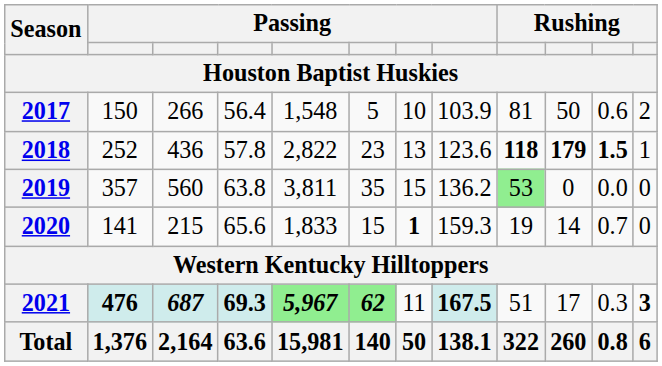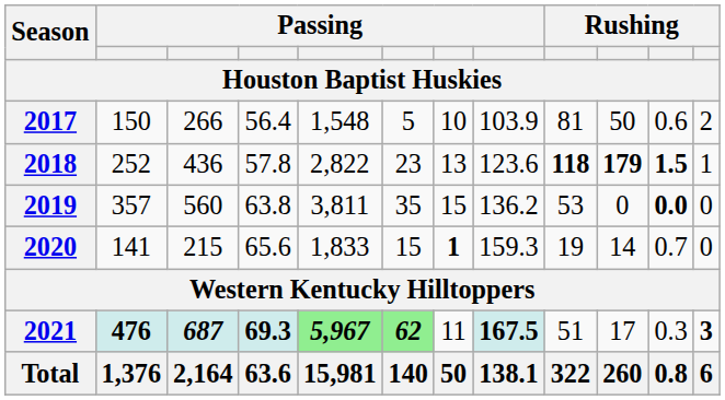2019 | column 9: lightgreen background -> no background
2019 | column 11: normal -> bold
